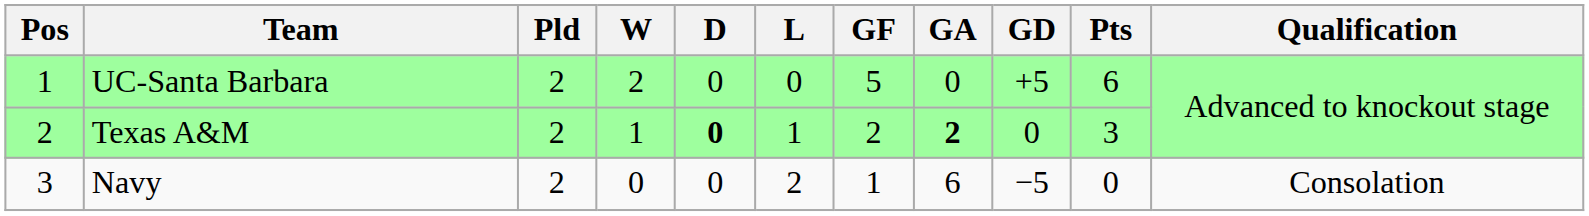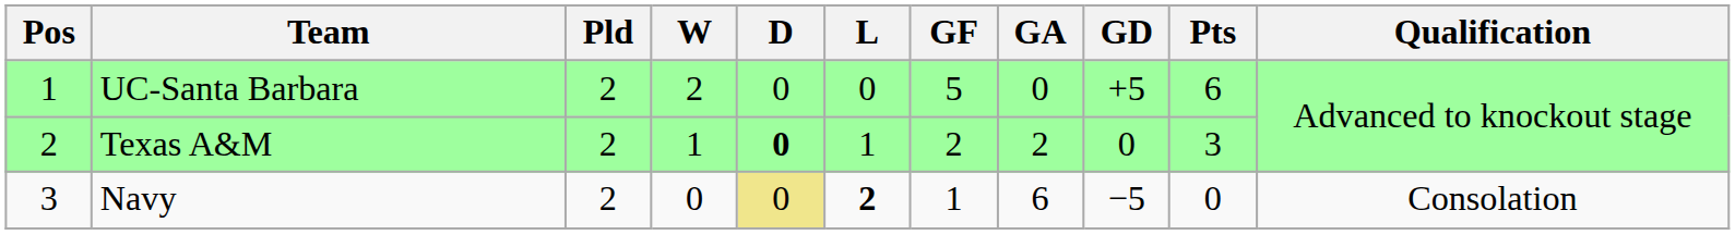Texas A&M | GA: bold -> normal
Navy | D: no background -> khaki background
Navy | L: normal -> bold
